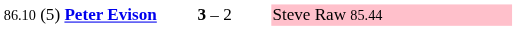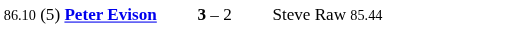86.10 (5) Peter Evison | column 3: pink background -> no background
